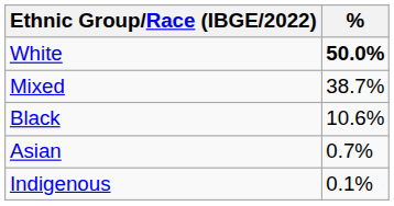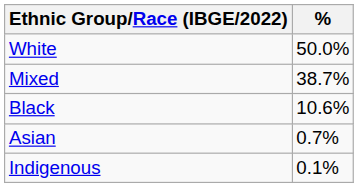White | %: bold -> normal
